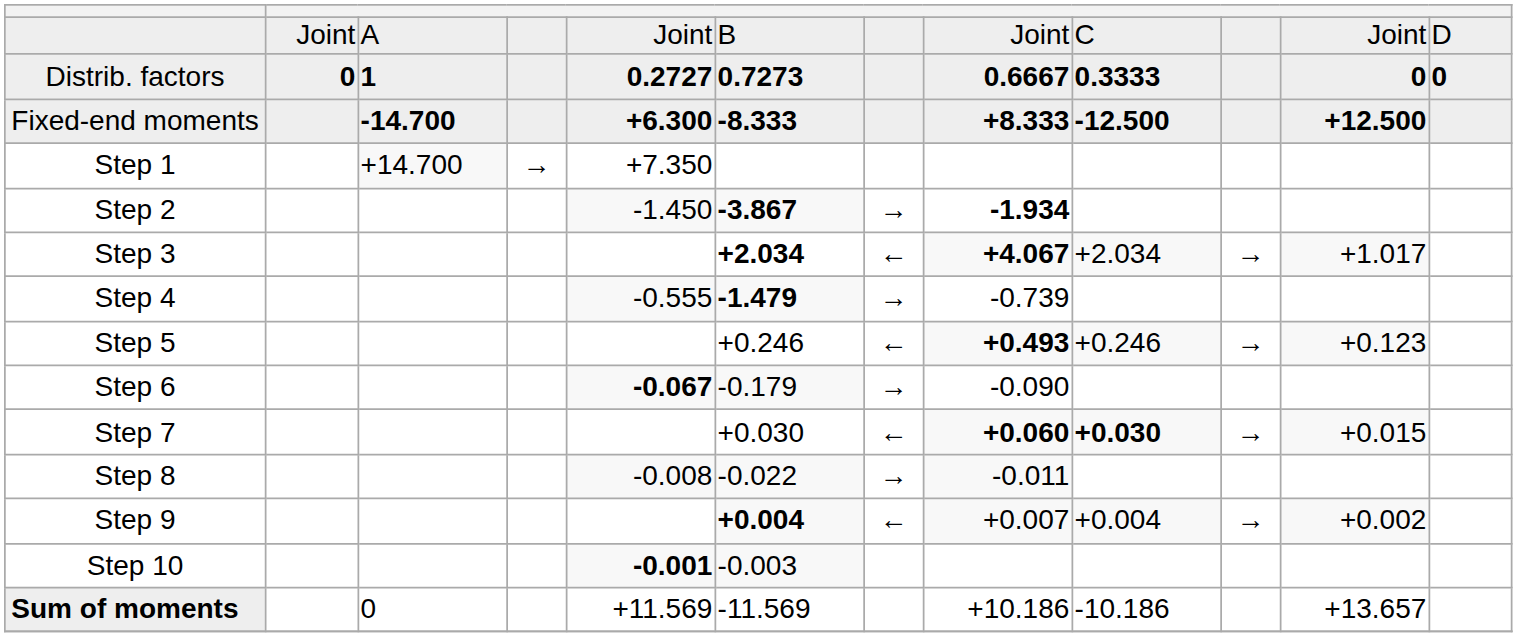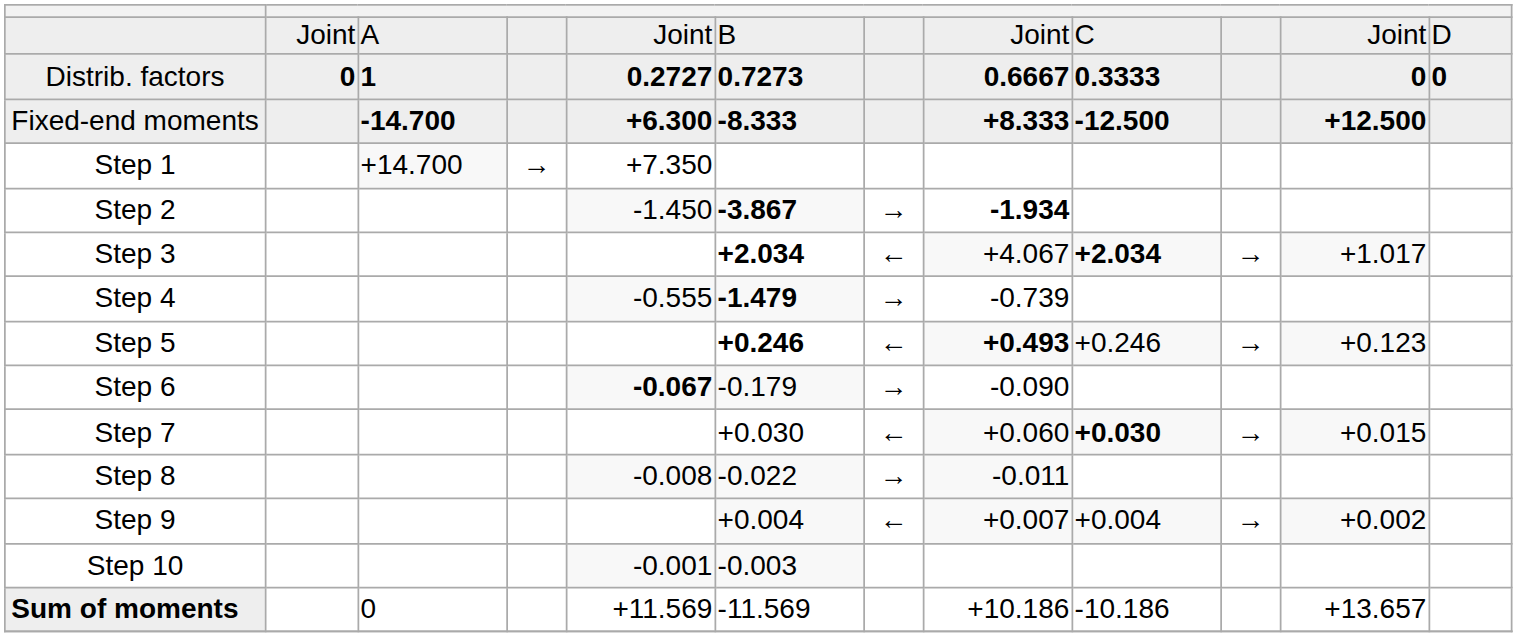Step 3 | column 8: bold -> normal
Step 3 | column 9: normal -> bold
Step 5 | column 6: normal -> bold
Step 7 | column 8: bold -> normal
Step 9 | column 6: bold -> normal
Step 10 | column 5: bold -> normal
